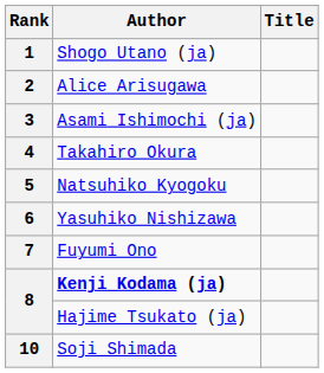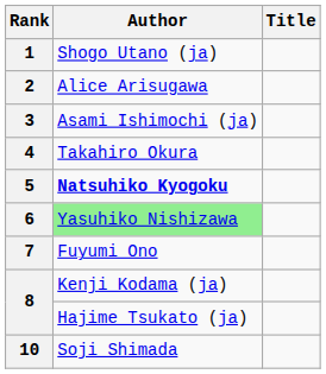5 | Author: normal -> bold
6 | Author: no background -> lightgreen background
8 / Kenji Kodama (ja) | Author: bold -> normal
